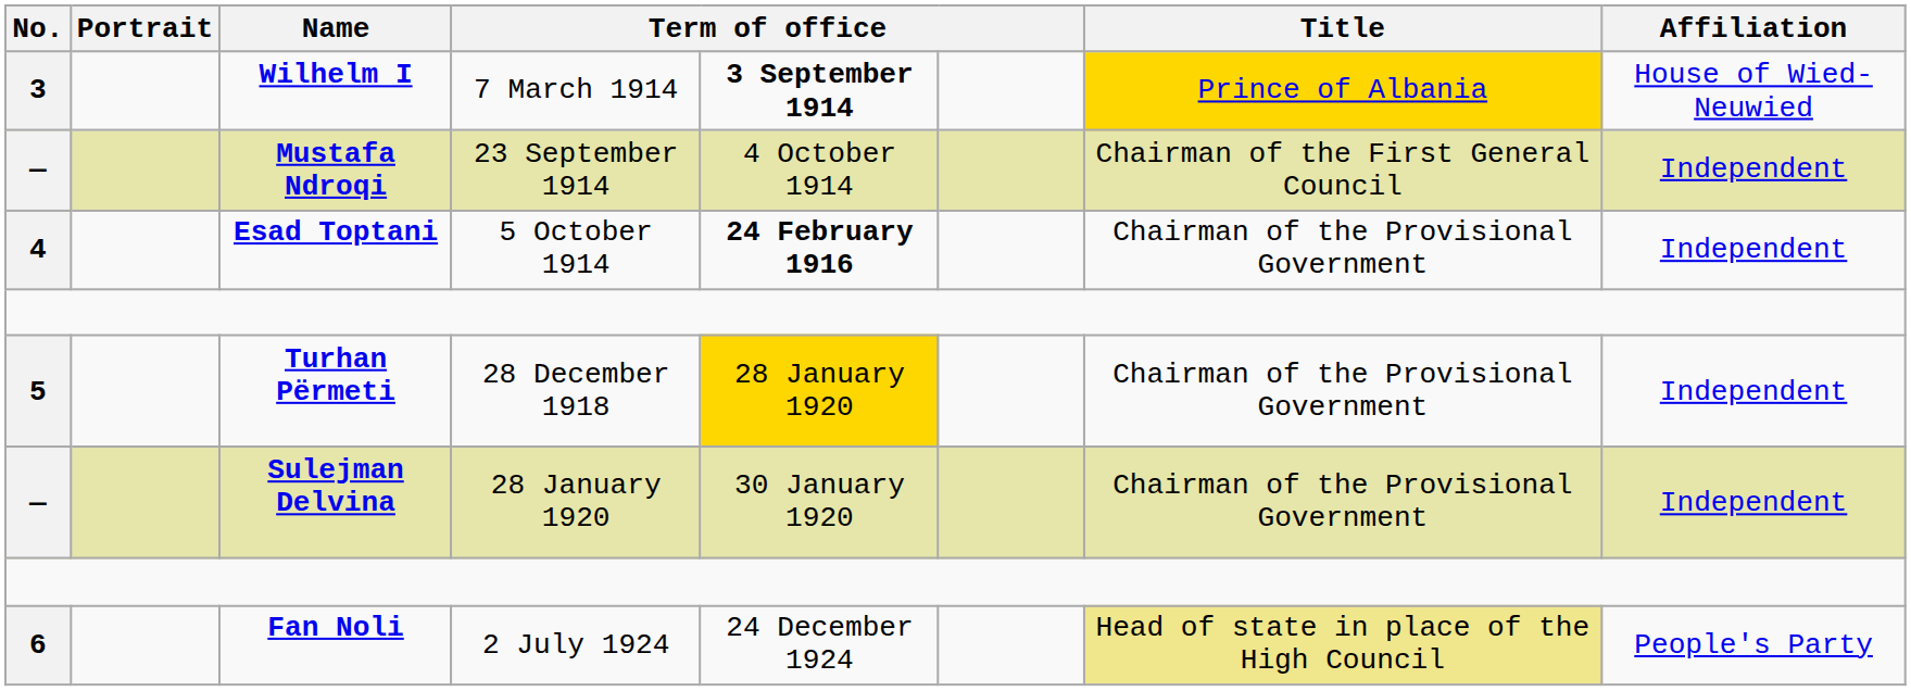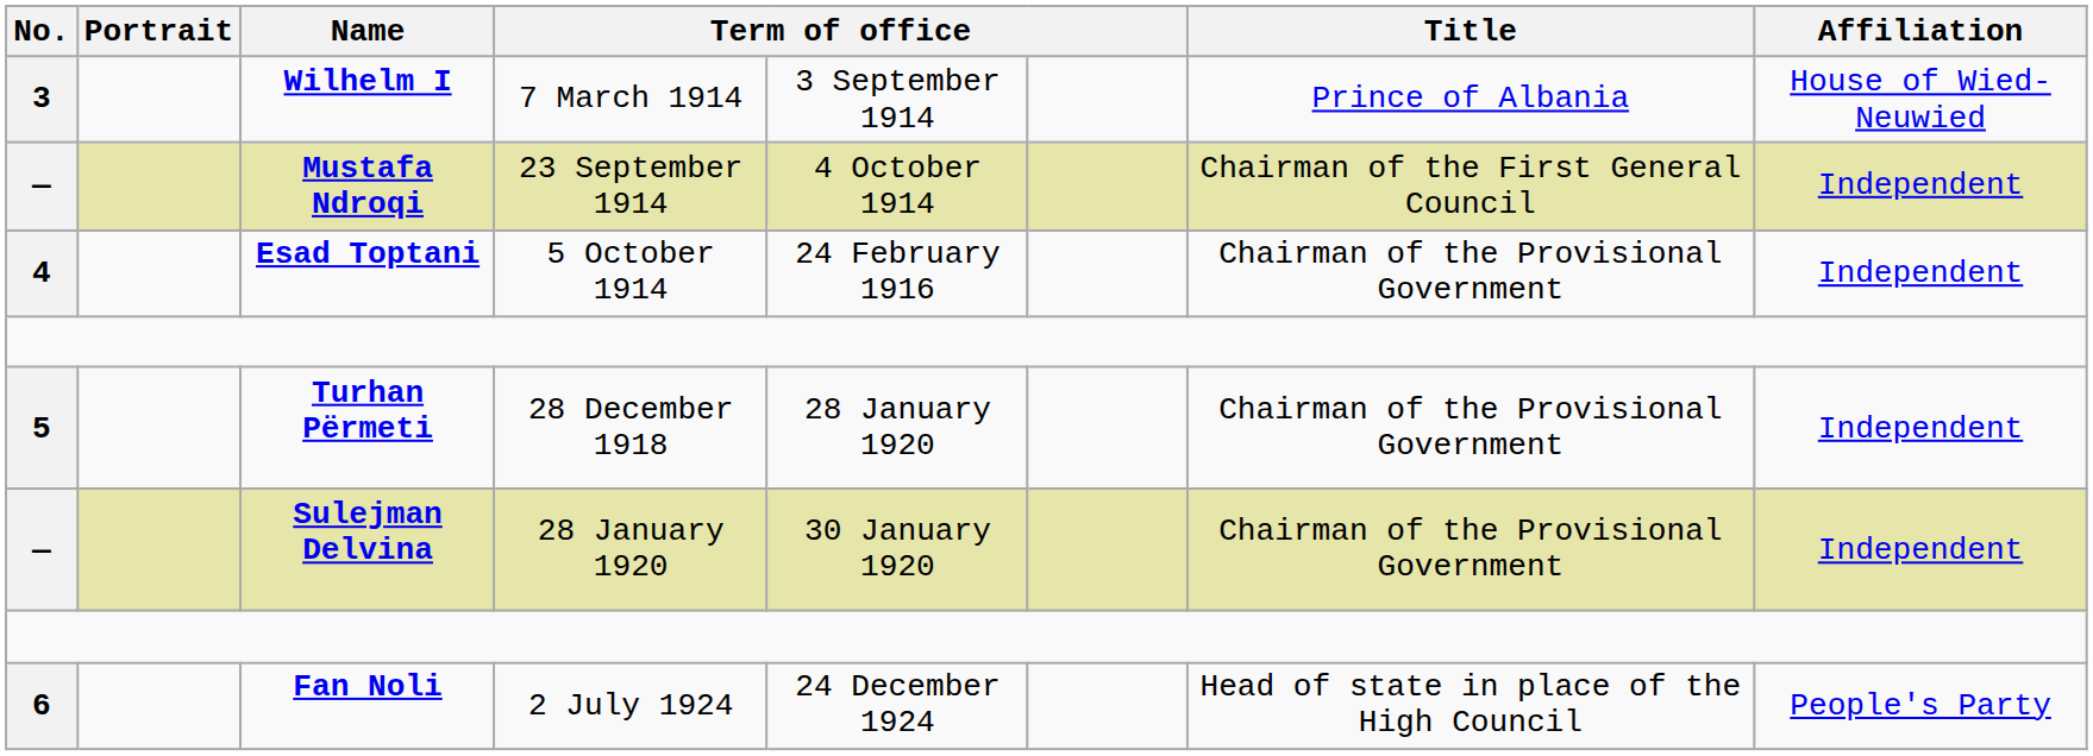Wilhelm I | column 5: bold -> normal
Wilhelm I | Title: gold background -> no background
Esad Toptani | column 5: bold -> normal
Turhan Përmeti | column 5: gold background -> no background
Fan Noli | Title: khaki background -> no background
